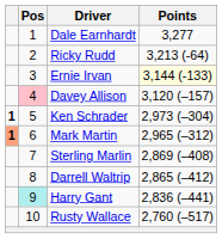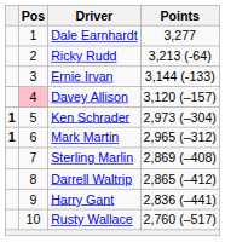Ernie Irvan | Points: lightyellow background -> no background
Mark Martin | column 1: lightsalmon background -> no background
Harry Gant | Pos: paleturquoise background -> no background
